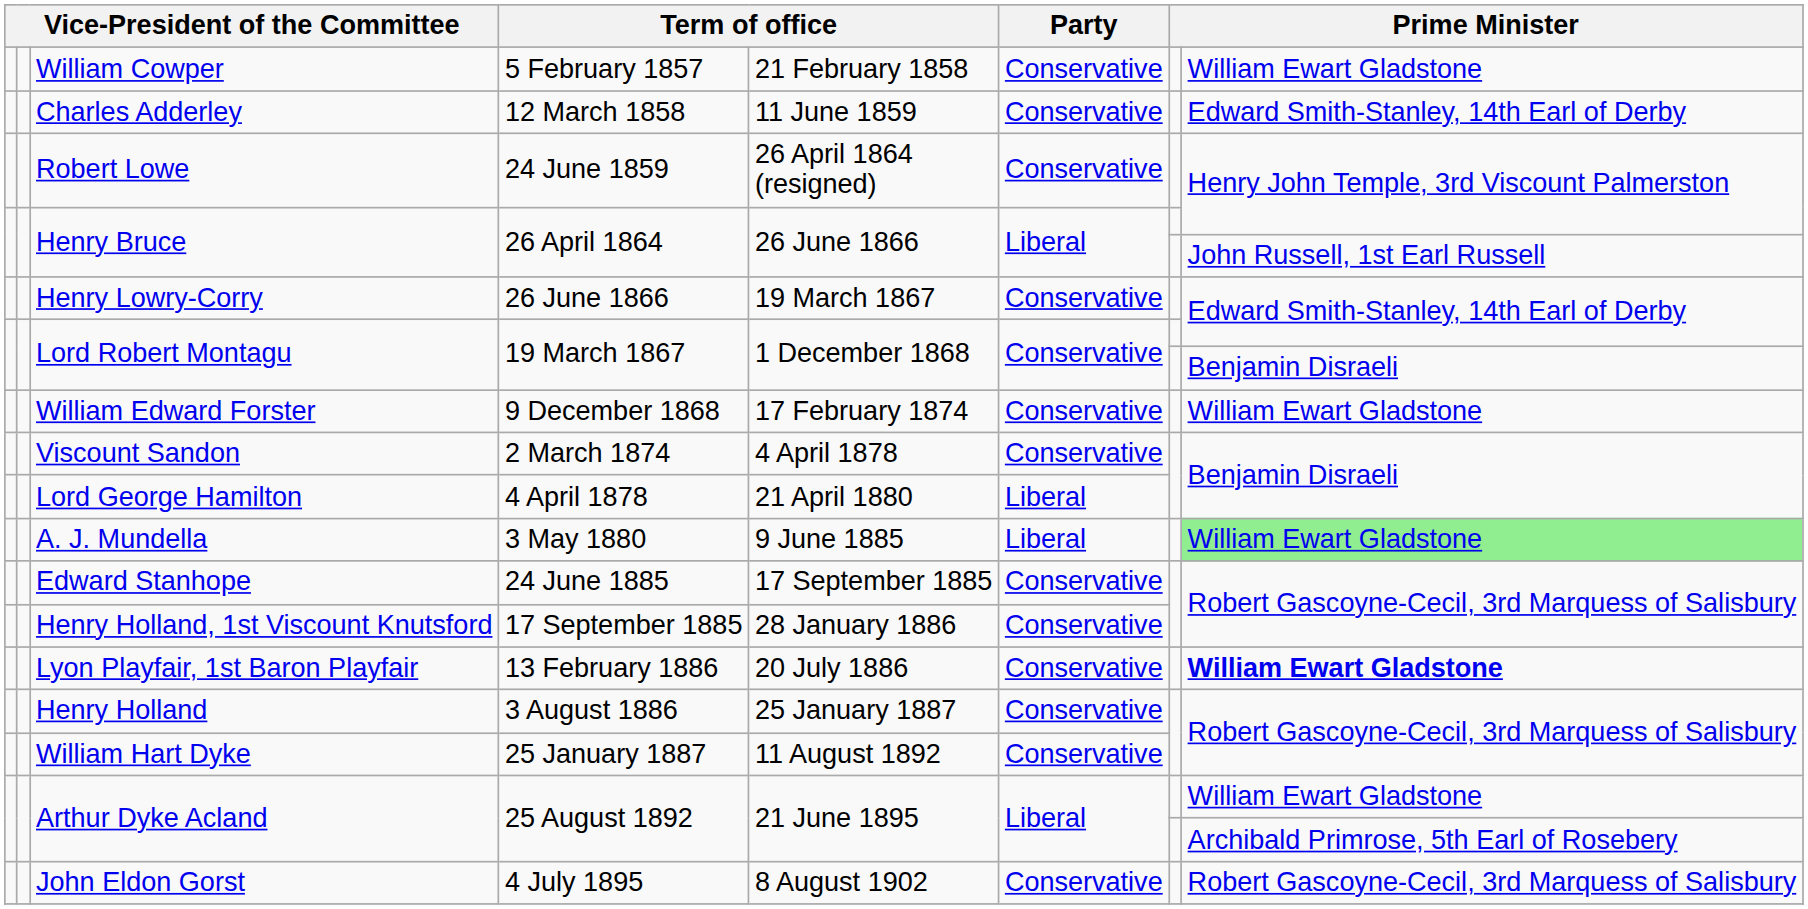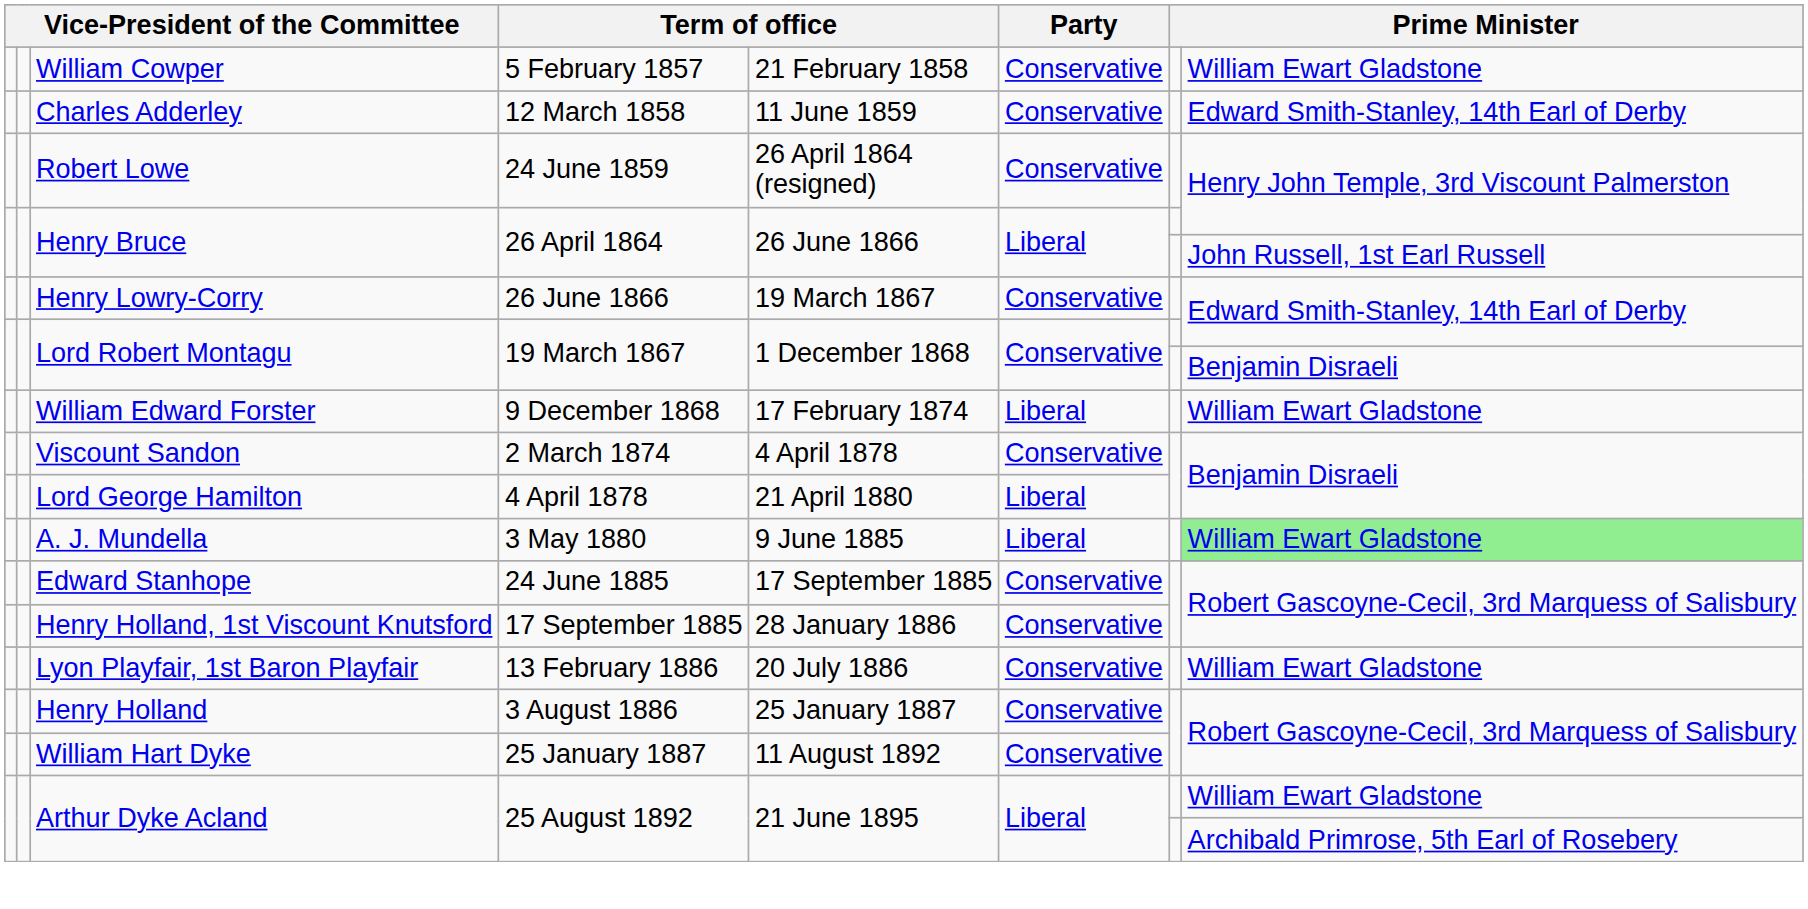William Edward Forster | Party: Conservative -> Liberal
Lyon Playfair, 1st Baron Playfair | column 8: bold -> normal
- row: John Eldon Gorst | 4 July 1895 | 8 August 1902 | Conservative | Robert Gascoyne-Cecil, 3rd Marquess of Salisbury
